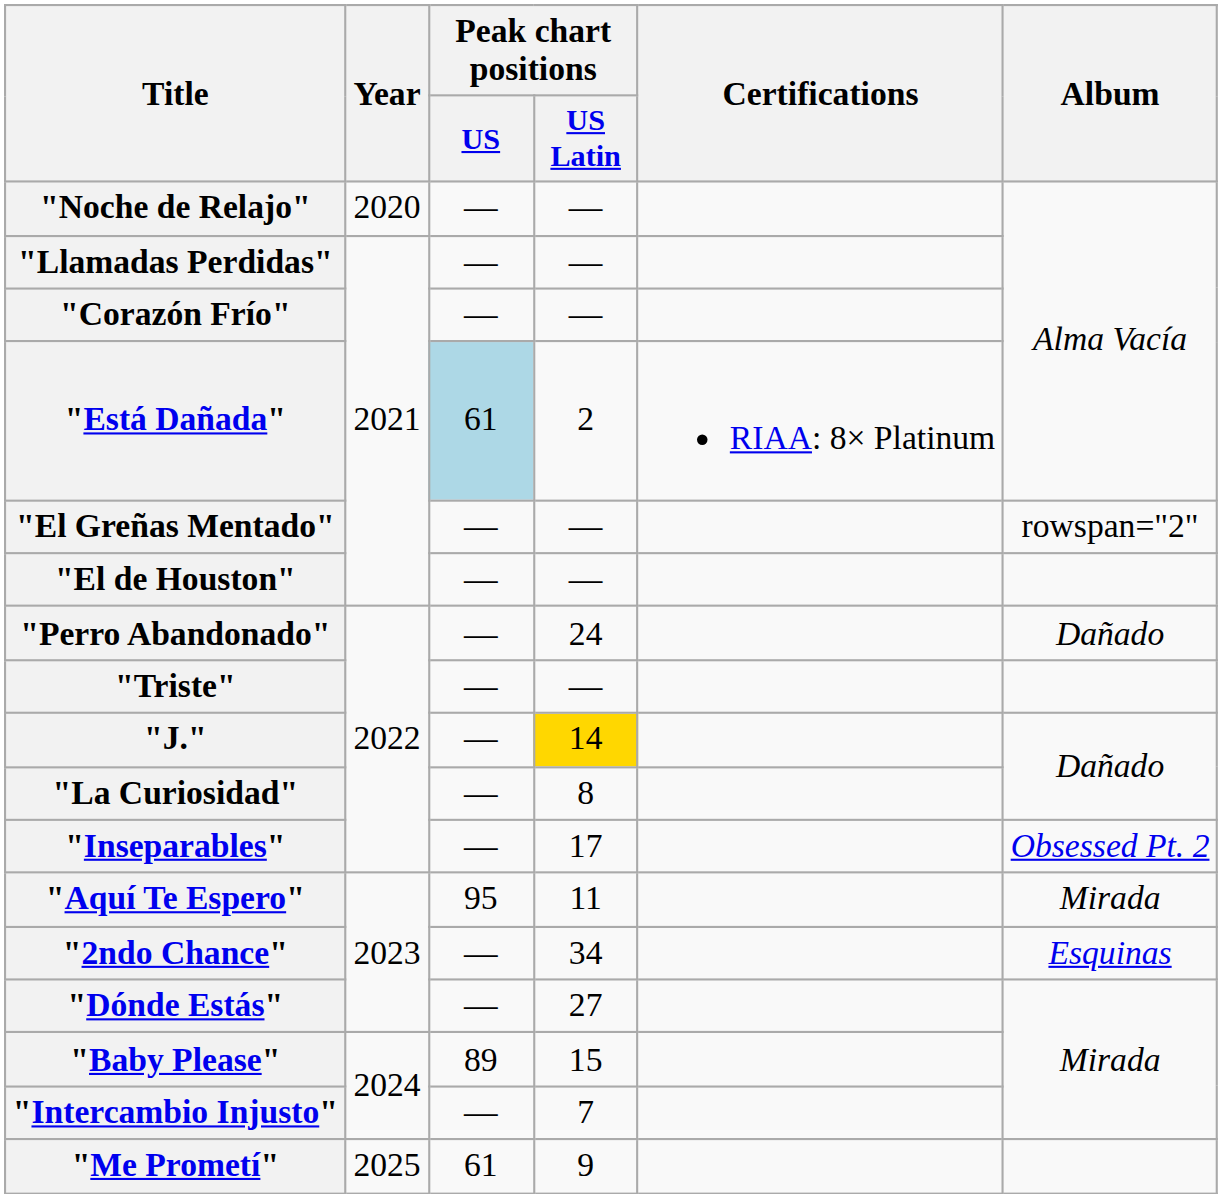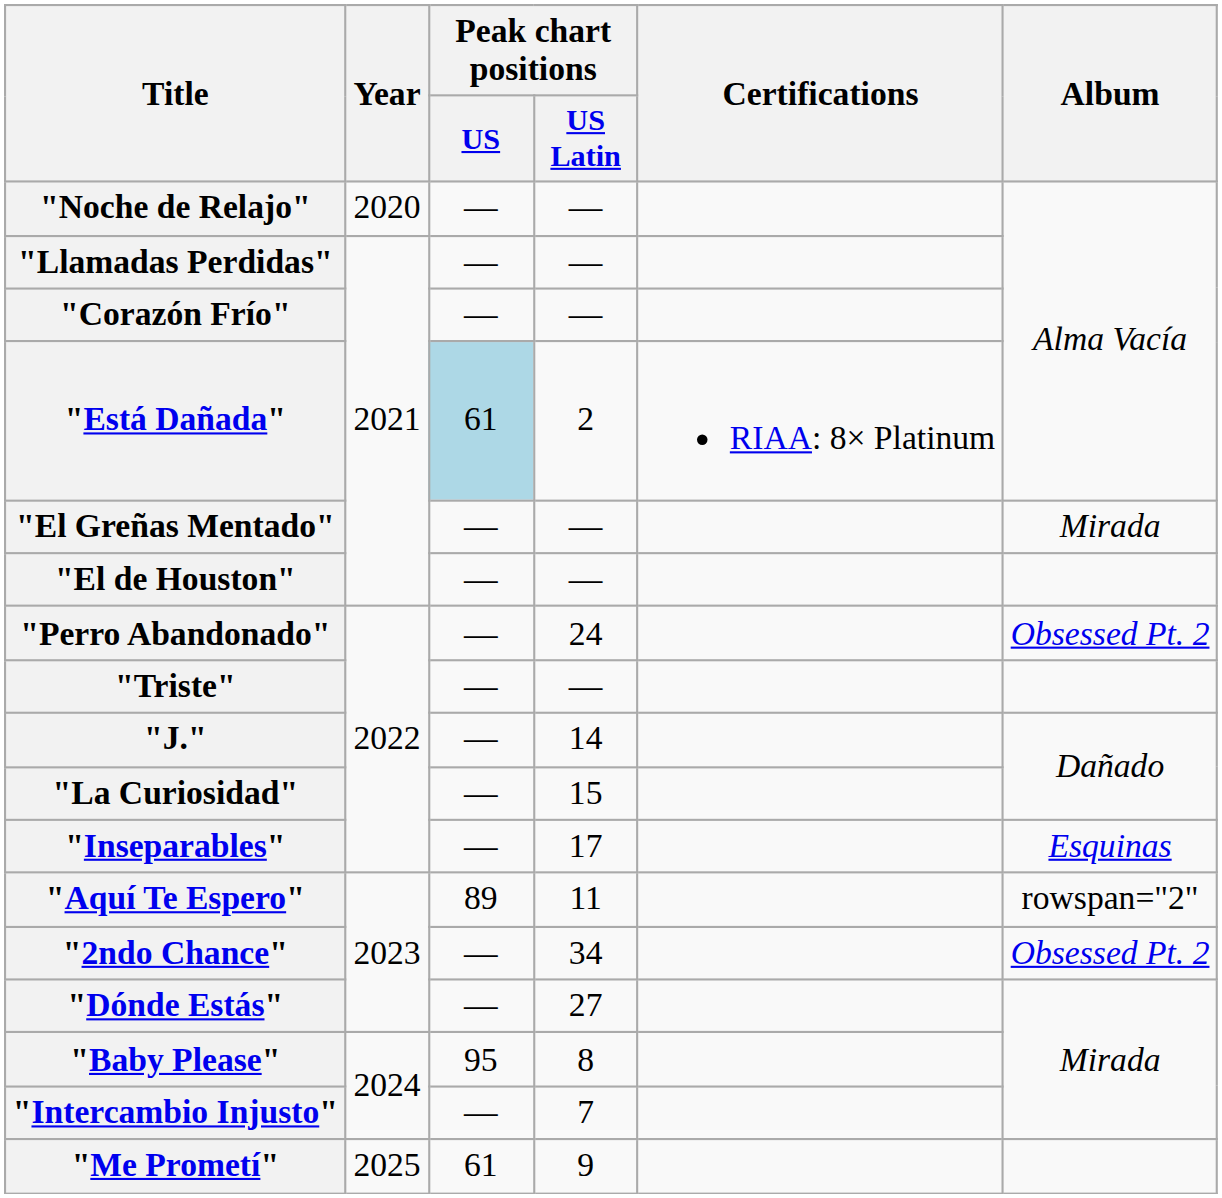"El Greñas Mentado" | Album: rowspan="2" -> Mirada
"Perro Abandonado" | Album: Dañado -> Obsessed Pt. 2
"J." | Peak chart positions / US Latin: gold background -> no background
"La Curiosidad" | Peak chart positions / US Latin: 8 -> 15
"Inseparables" | Album: Obsessed Pt. 2 -> Esquinas
"Aquí Te Espero" | Peak chart positions / US: 95 -> 89
"Aquí Te Espero" | Album: Mirada -> rowspan="2"
"2ndo Chance" | Album: Esquinas -> Obsessed Pt. 2
"Baby Please" | Peak chart positions / US: 89 -> 95
"Baby Please" | Peak chart positions / US Latin: 15 -> 8
